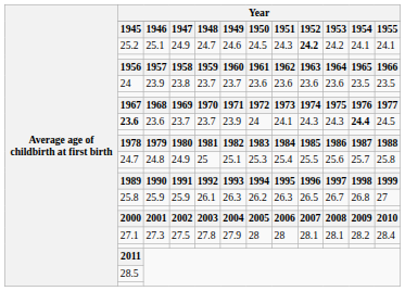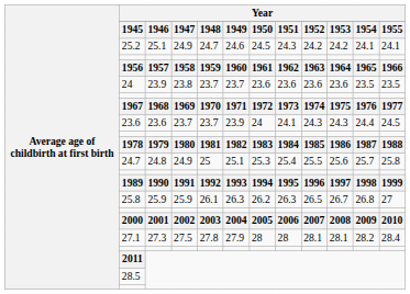row 3 | column 9: bold -> normal
row 9 | column 2: bold -> normal
row 9 | column 11: bold -> normal
